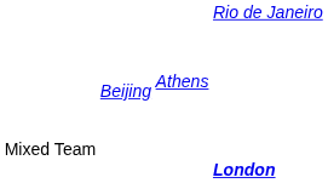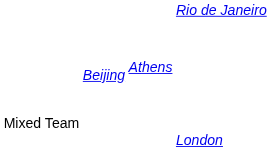row 2 | column 4: bold -> normal
